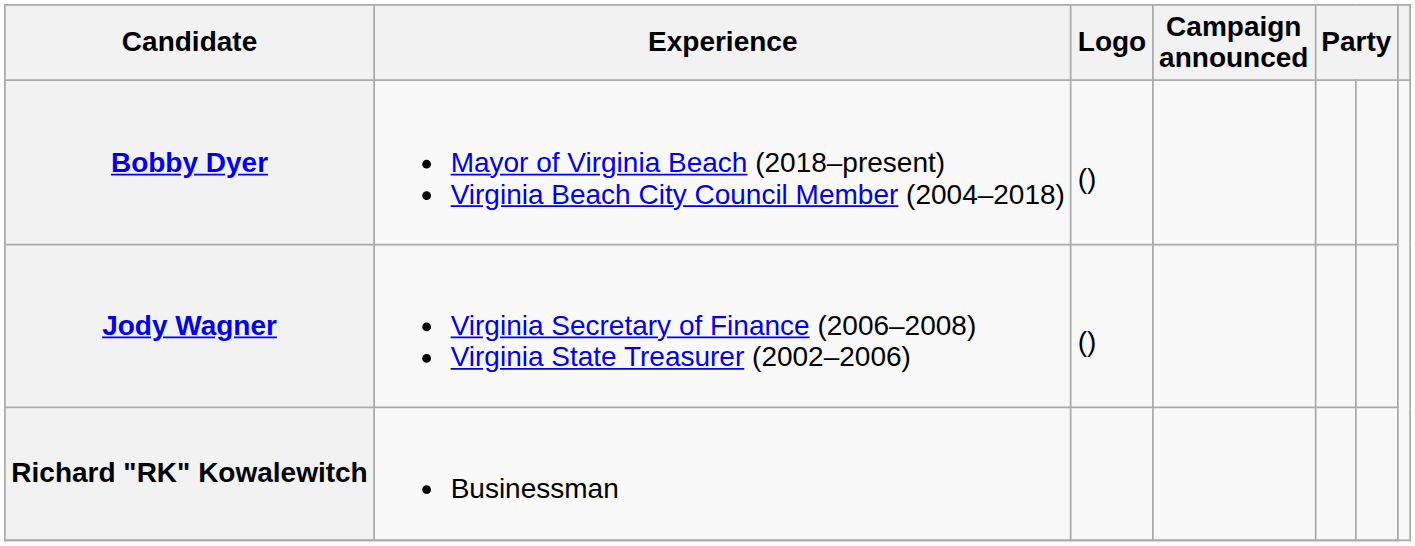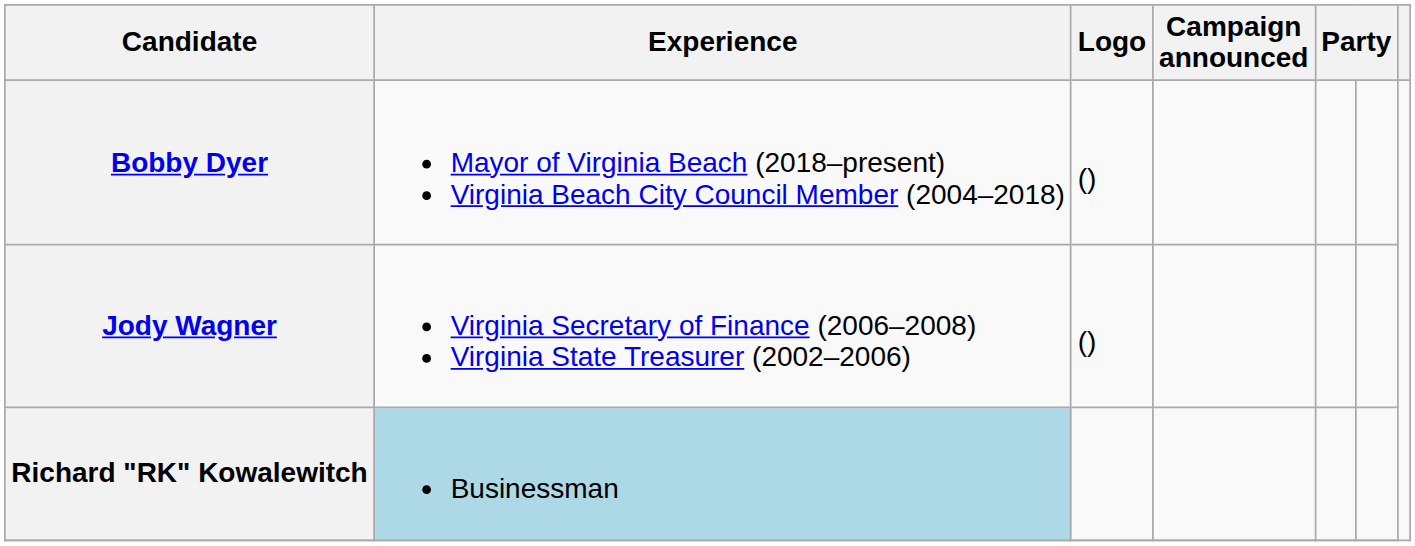Richard "RK" Kowalewitch | Experience: no background -> lightblue background
